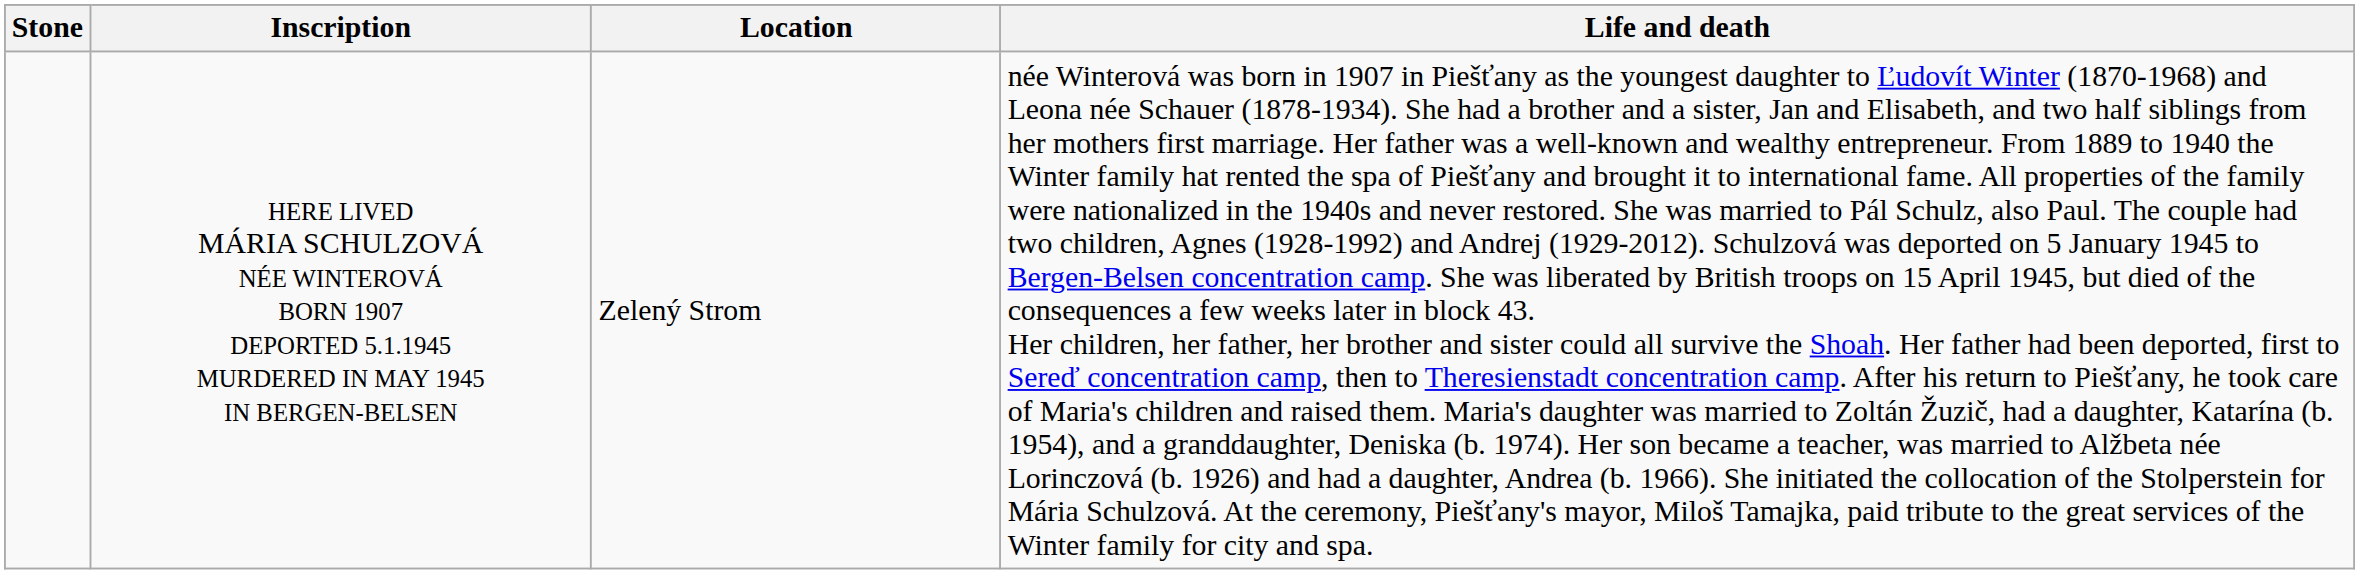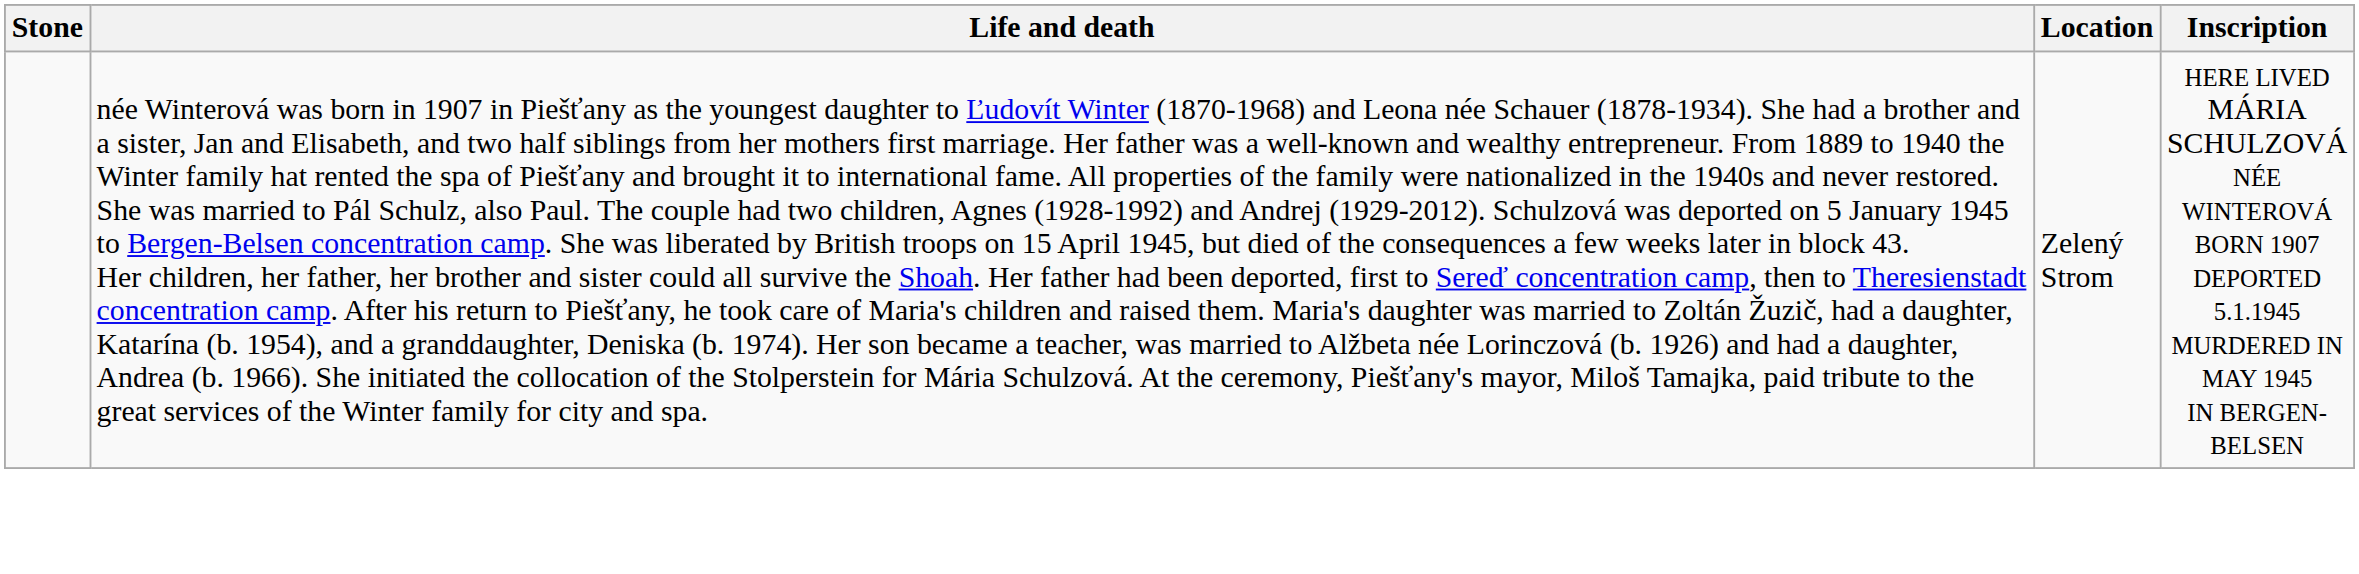columns swapped: Inscription <-> Life and death
